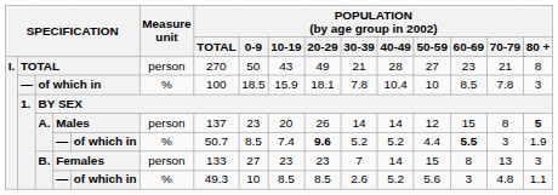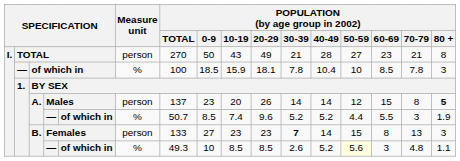A. / — | POPULATION (by age group in 2002) / 20-29: bold -> normal
A. / — | POPULATION (by age group in 2002) / 60-69: bold -> normal
Females | POPULATION (by age group in 2002) / 30-39: normal -> bold
B. / — | POPULATION (by age group in 2002) / 50-59: no background -> lightyellow background
